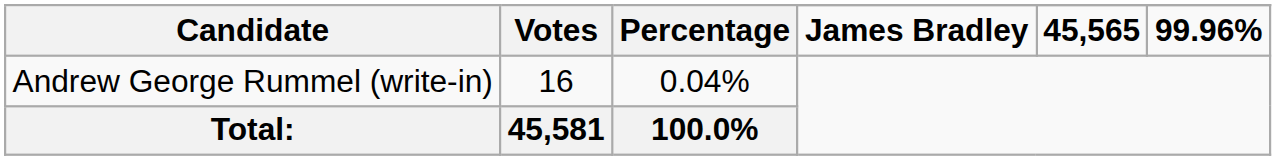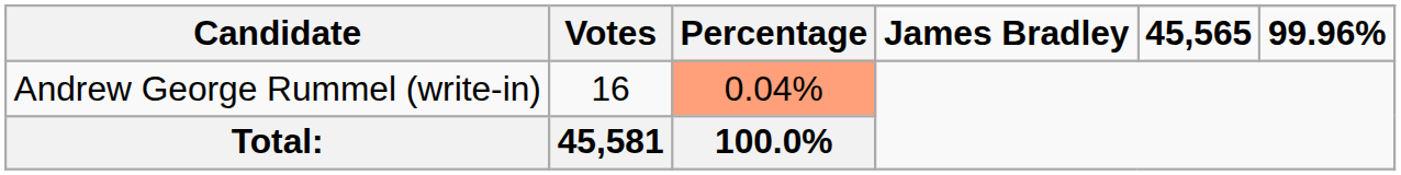Andrew George Rummel (write-in) | Percentage: no background -> lightsalmon background
